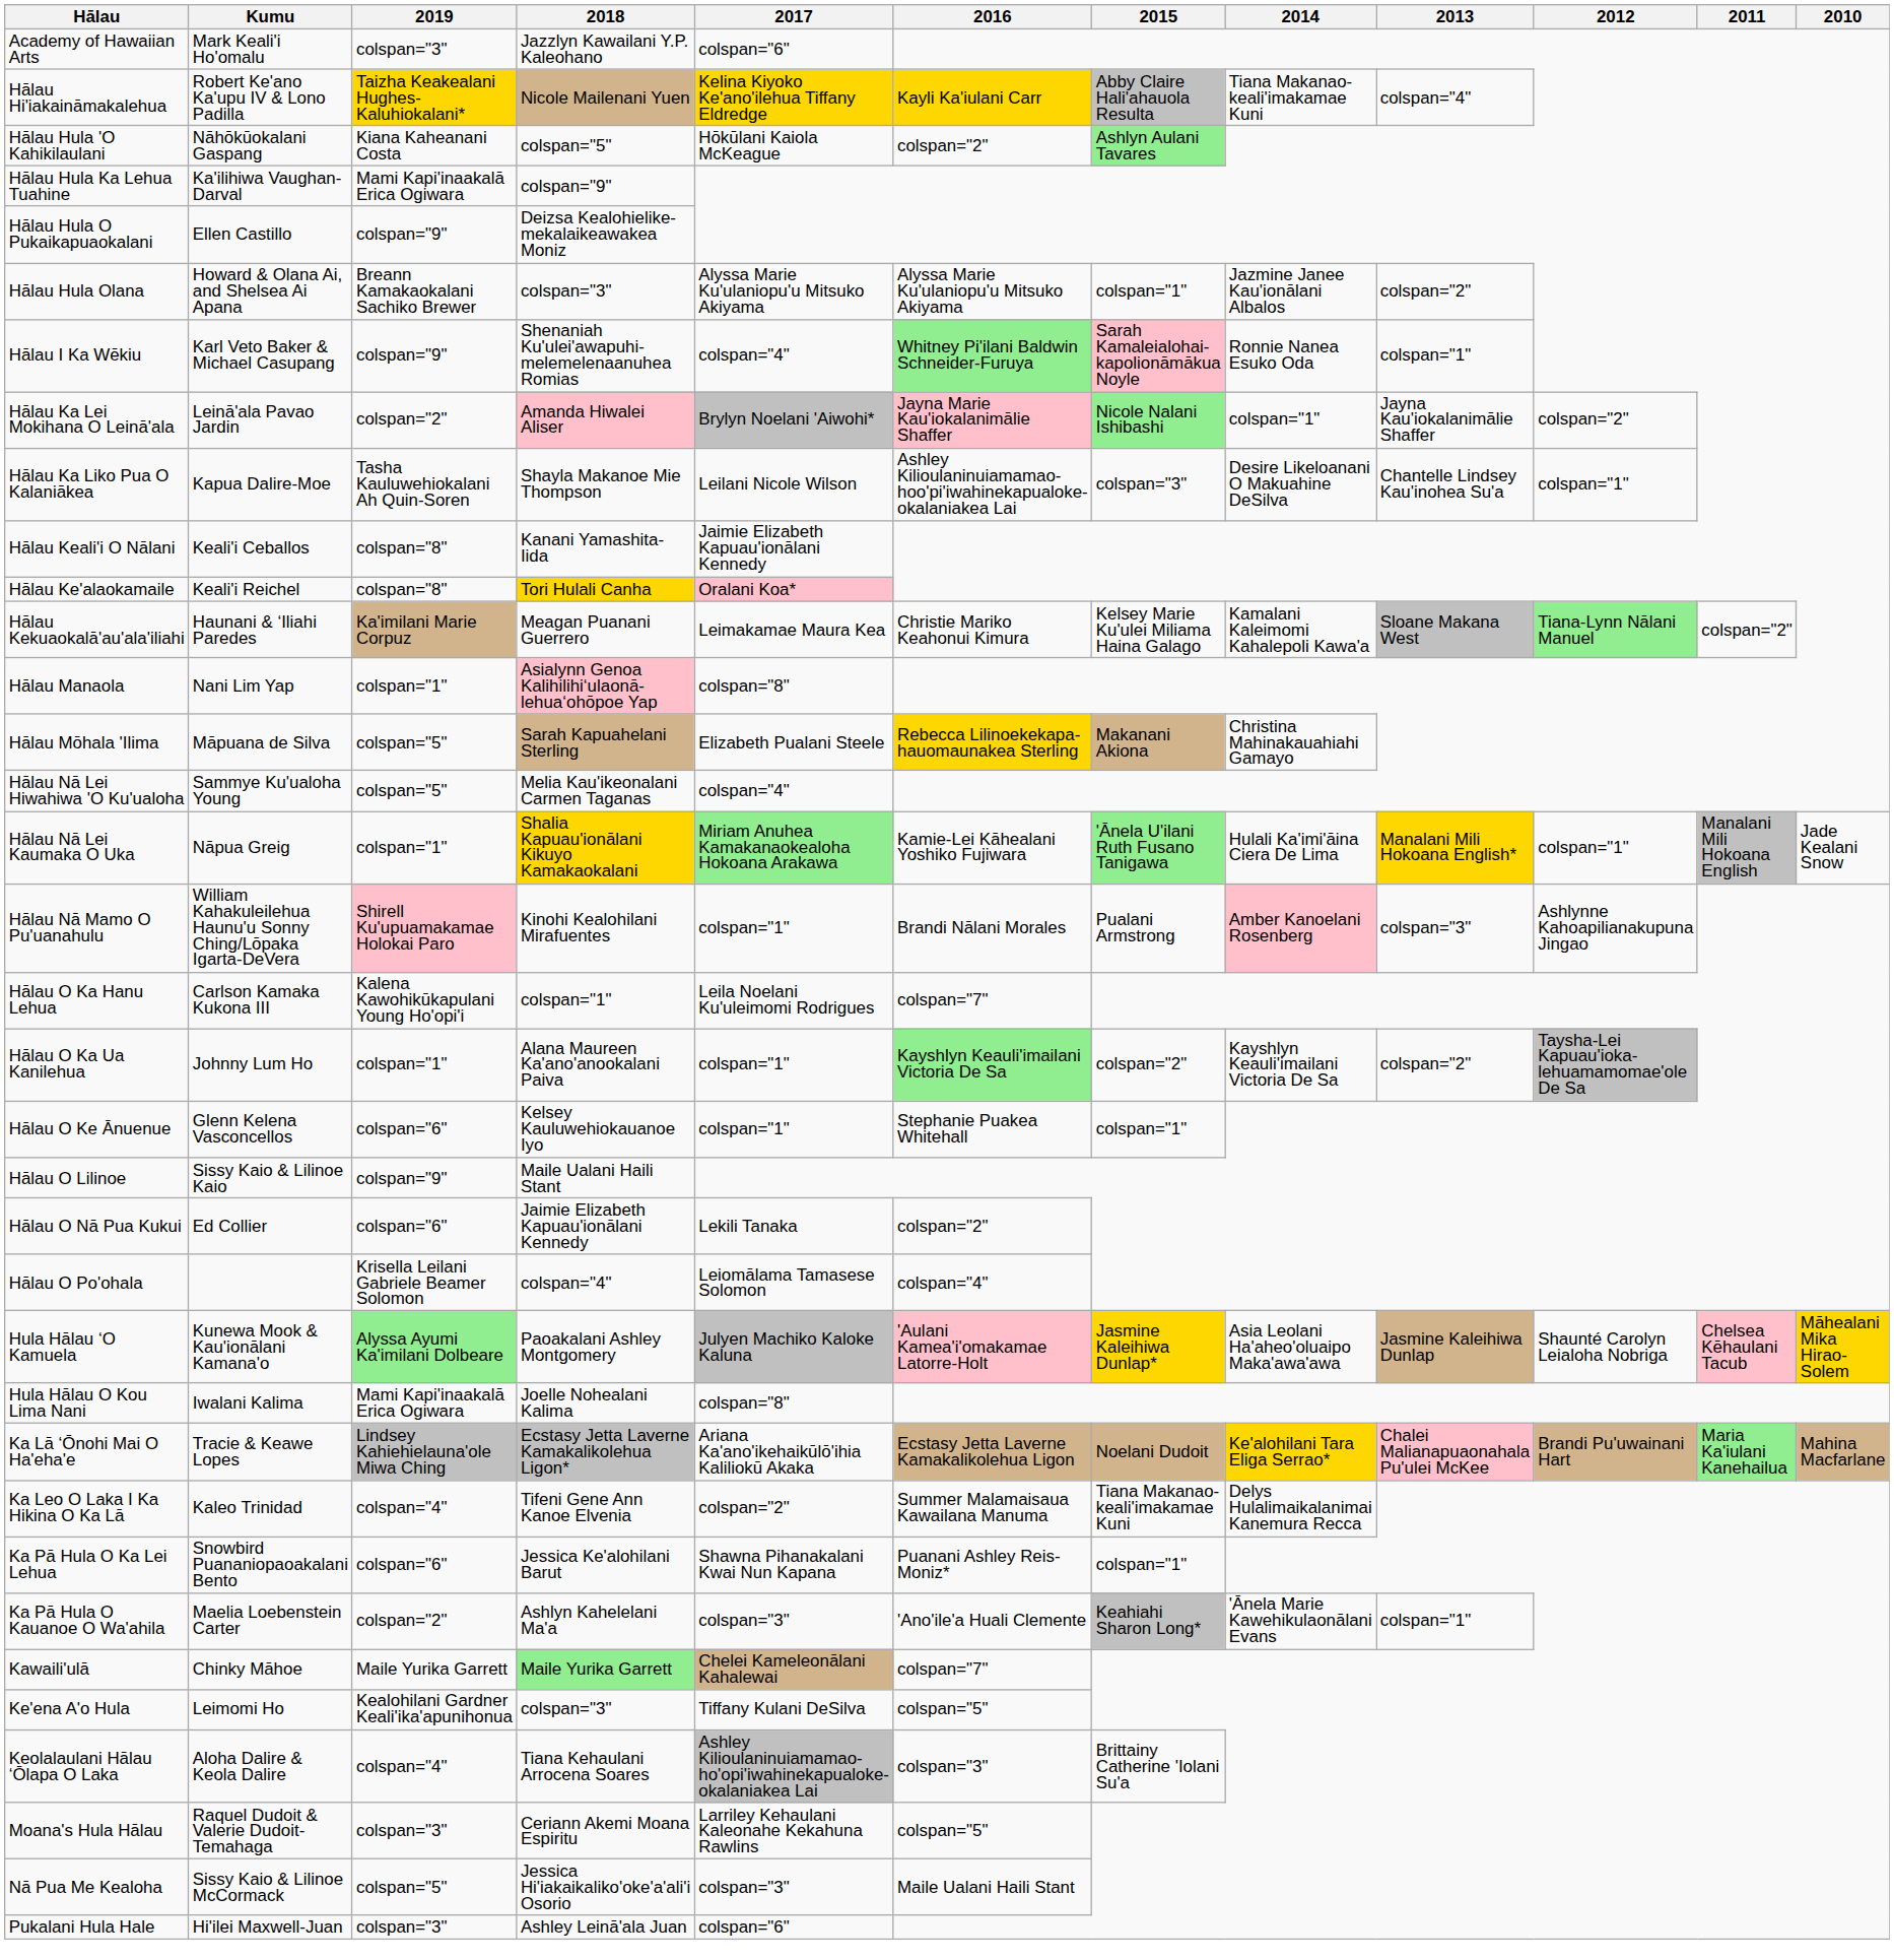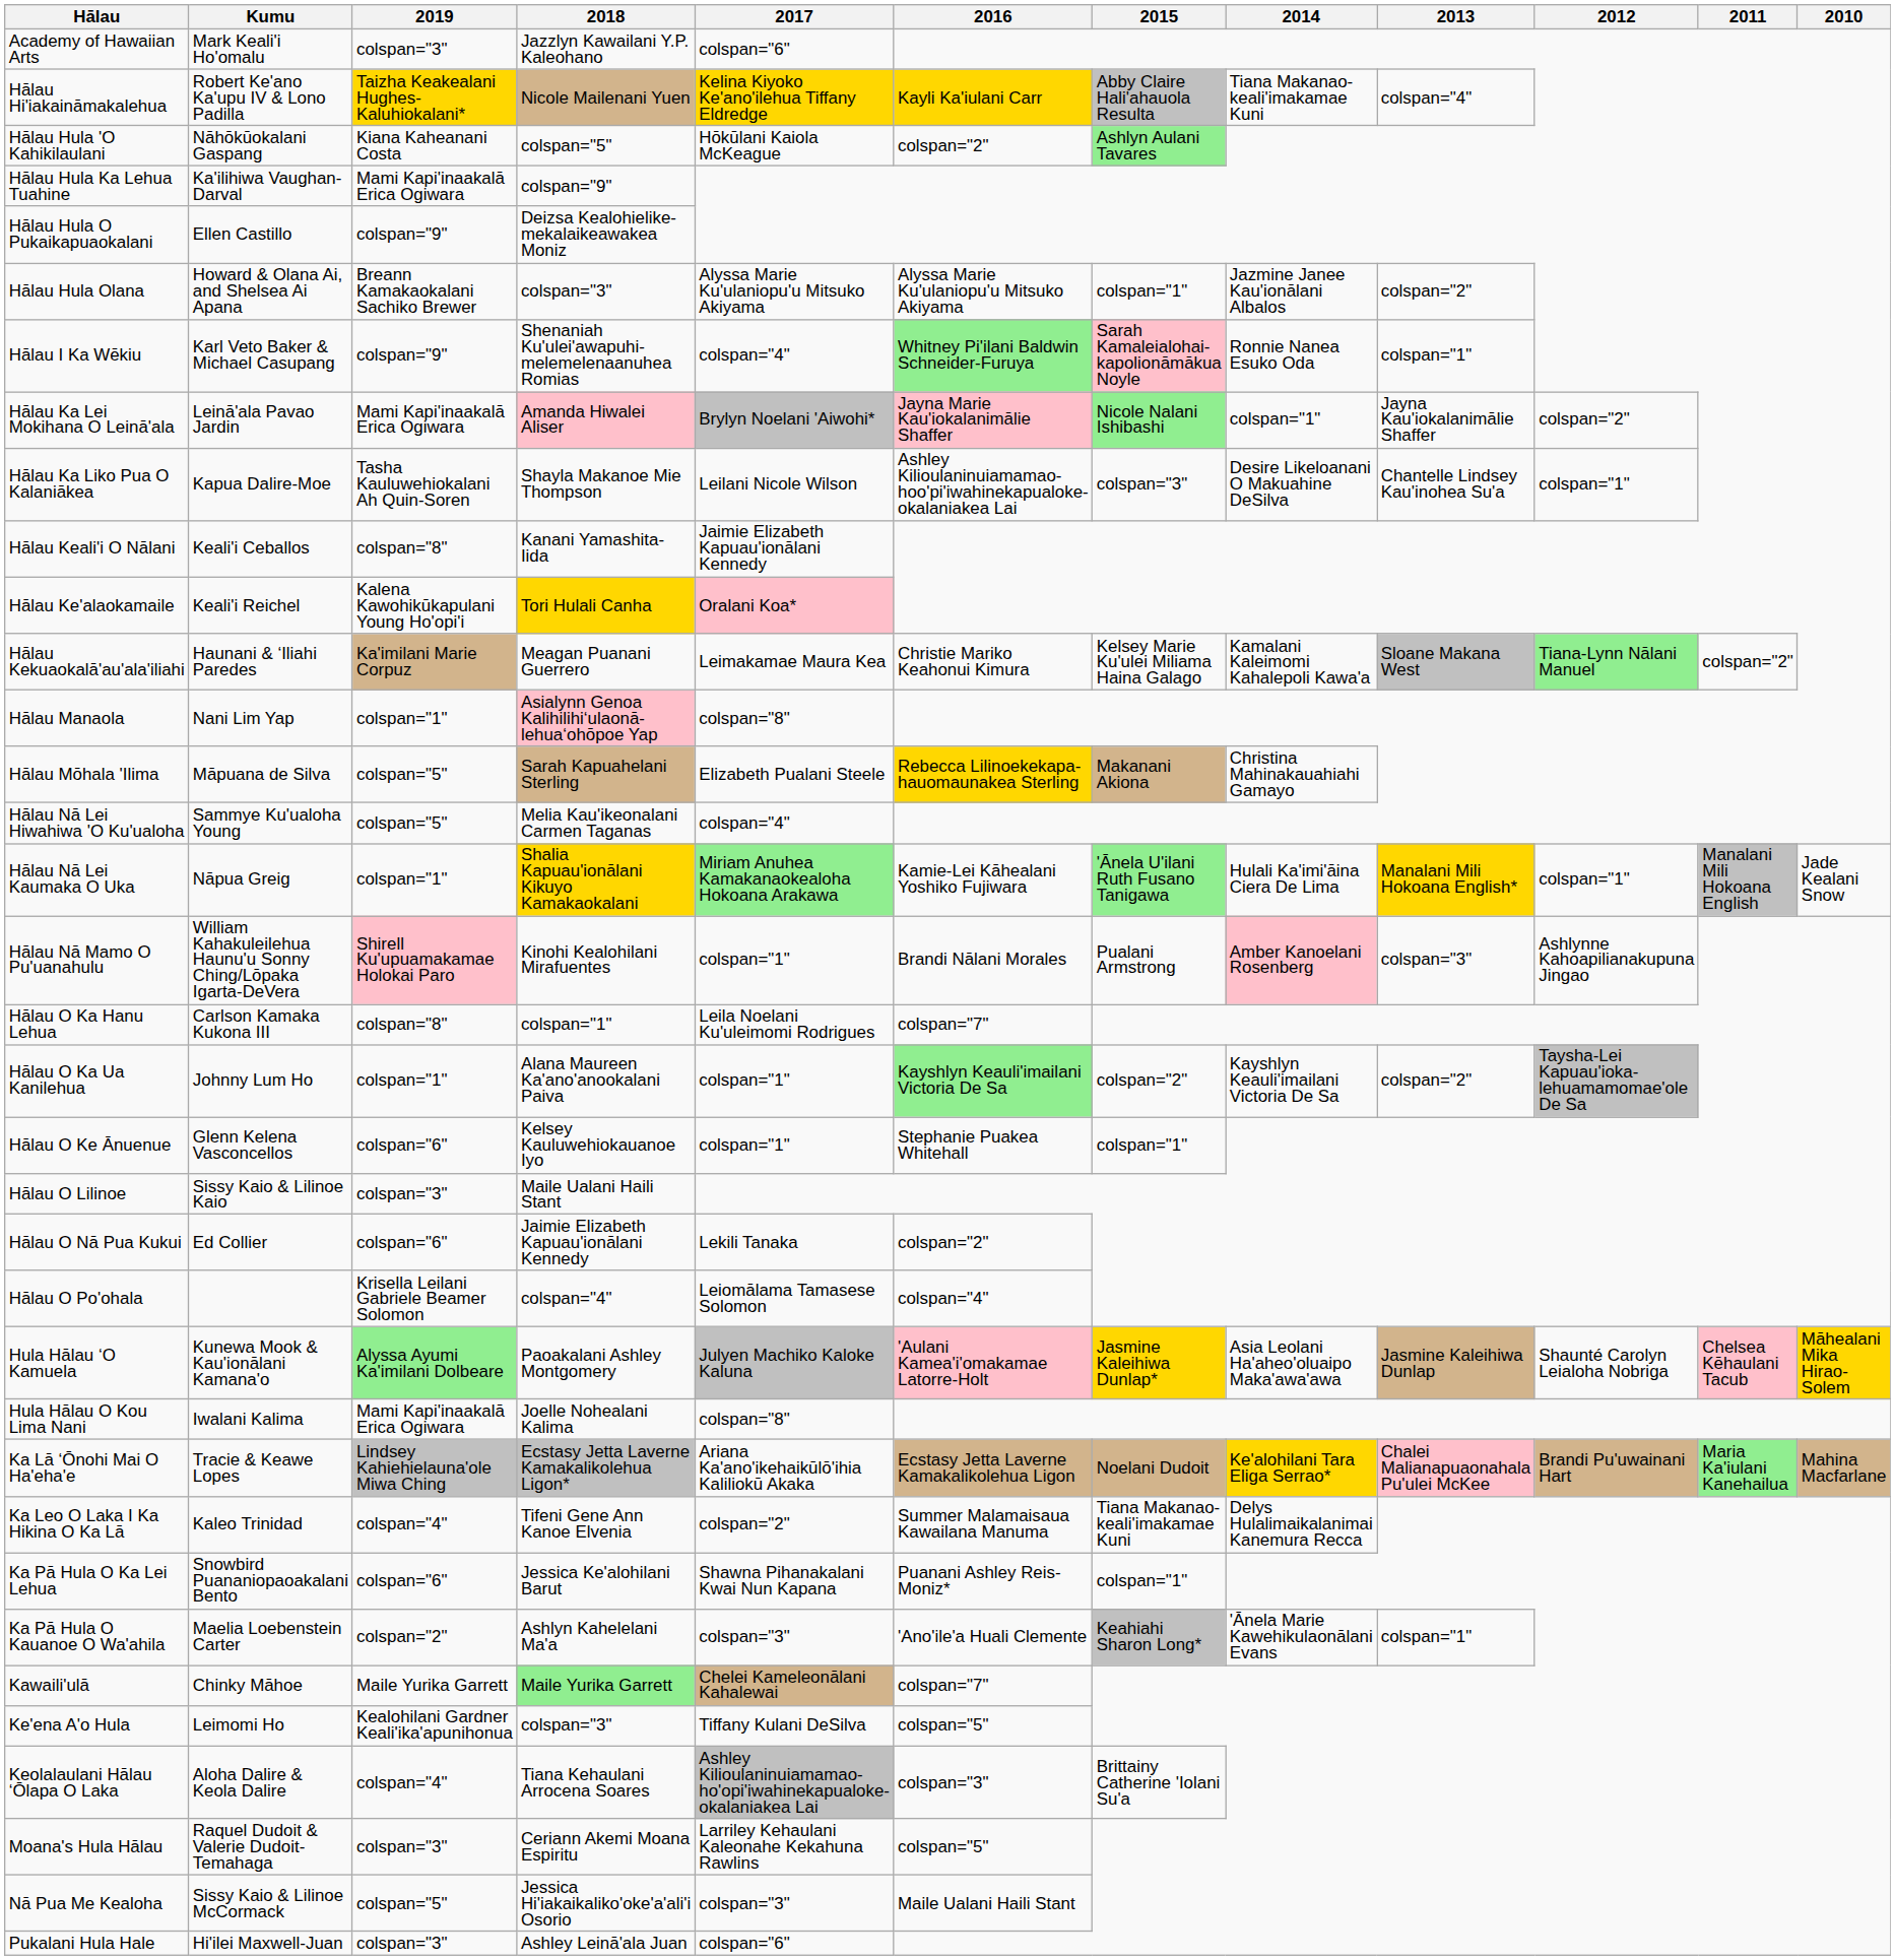Hālau Ka Lei Mokihana O Leinā'ala | 2019: colspan="2" -> Mami Kapi'inaakalā Erica Ogiwara
Hālau Ke'alaokamaile | 2019: colspan="8" -> Kalena Kawohikūkapulani Young Ho'opi'i
Hālau O Ka Hanu Lehua | 2019: Kalena Kawohikūkapulani Young Ho'opi'i -> colspan="8"
Hālau O Lilinoe | 2019: colspan="9" -> colspan="3"
